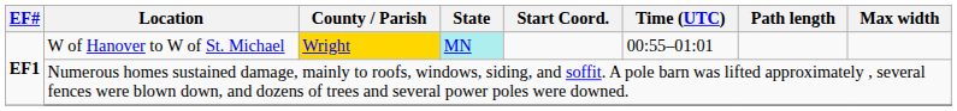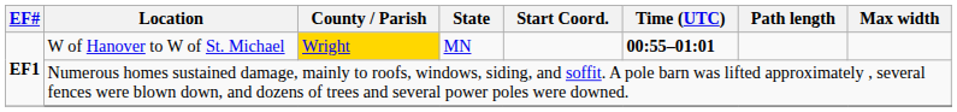W of Hanover to W of St. Michael | State: paleturquoise background -> no background
W of Hanover to W of St. Michael | Time (UTC): normal -> bold
